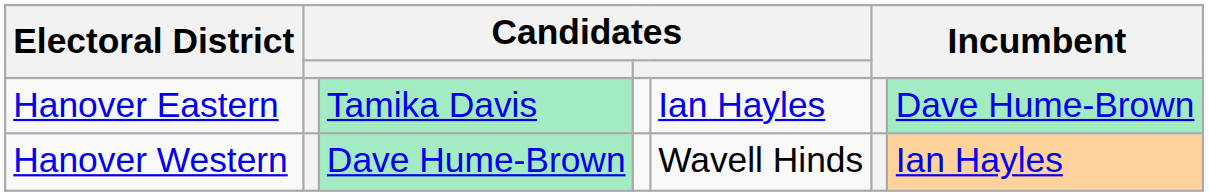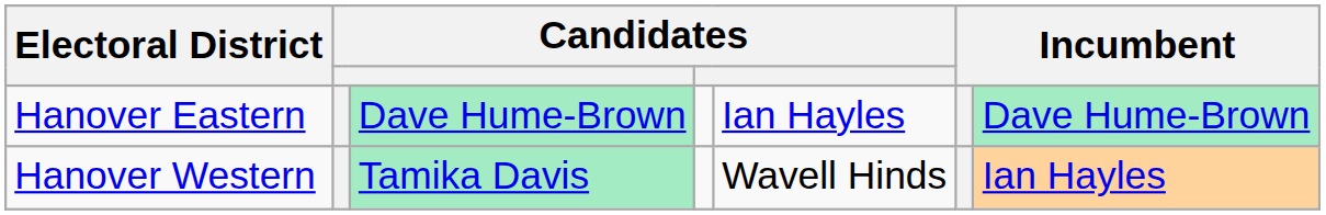Hanover Eastern | column 3: Tamika Davis -> Dave Hume-Brown
Hanover Western | column 3: Dave Hume-Brown -> Tamika Davis
